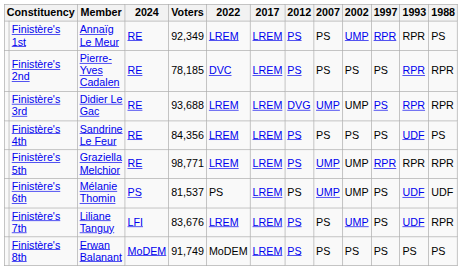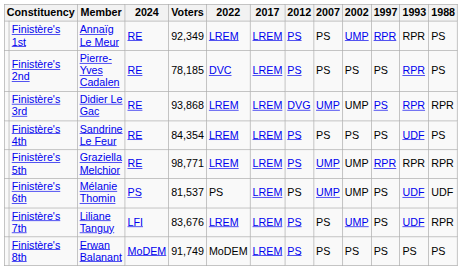Finistère's 2nd | 1988: RPR -> PS
Finistère's 3rd | Voters: 93,688 -> 93,868
Finistère's 4th | Voters: 84,356 -> 84,354
